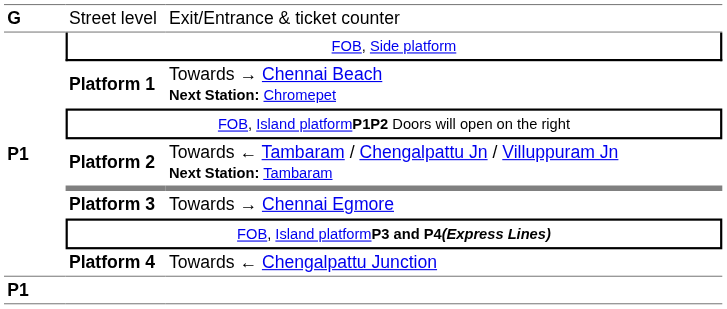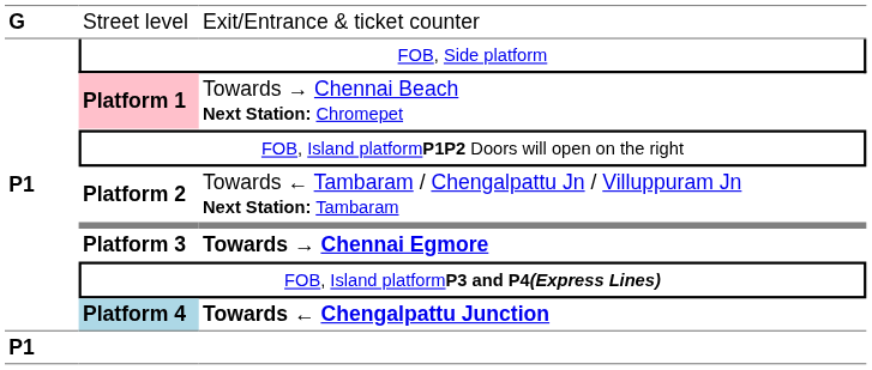Platform 1 | column 2: no background -> pink background
Platform 3 | column 3: normal -> bold
Platform 4 | column 2: no background -> lightblue background
Platform 4 | column 3: normal -> bold
